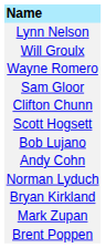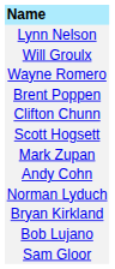row 5 | column 1: Sam Gloor -> Brent Poppen
row 8 | column 1: Bob Lujano -> Mark Zupan
row 12 | column 1: Mark Zupan -> Bob Lujano
row 13 | column 1: Brent Poppen -> Sam Gloor
